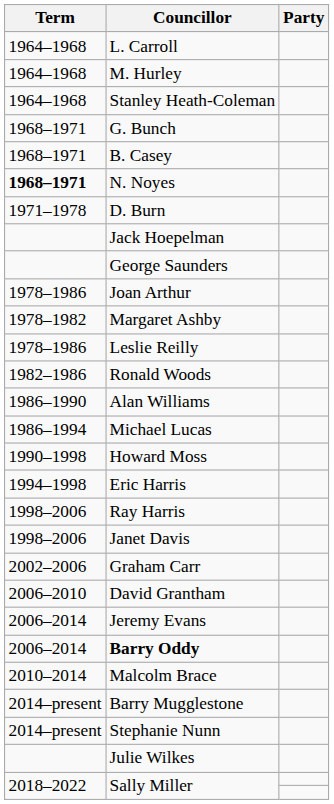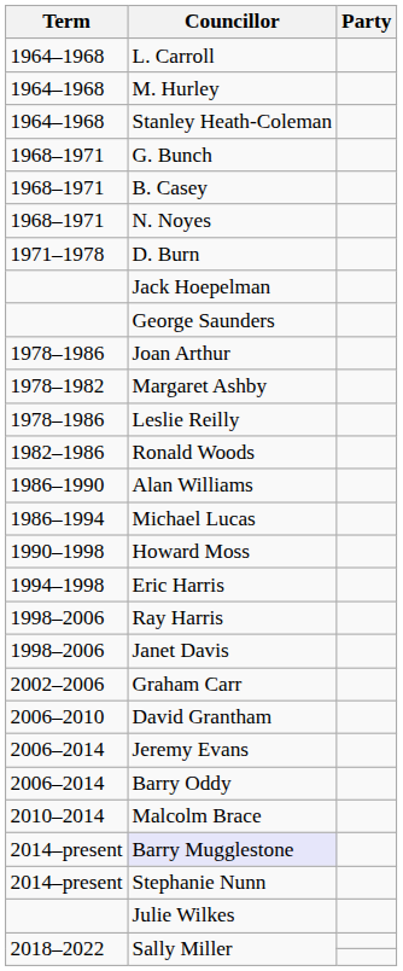N. Noyes | Term: bold -> normal
Barry Oddy | Councillor: bold -> normal
Barry Mugglestone | Councillor: no background -> lavender background
